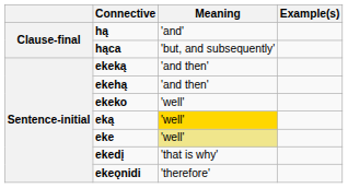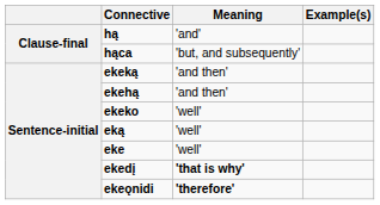eką | Meaning: gold background -> no background
eke | Meaning: khaki background -> no background
ekedį | Meaning: normal -> bold
ekeǫnidi | Meaning: normal -> bold
